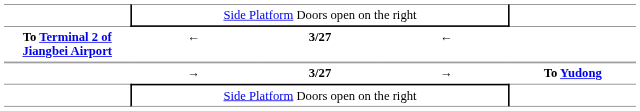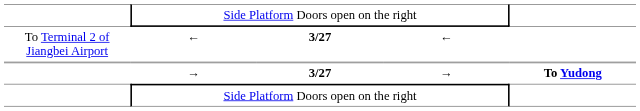row 2 | column 1: bold -> normal
